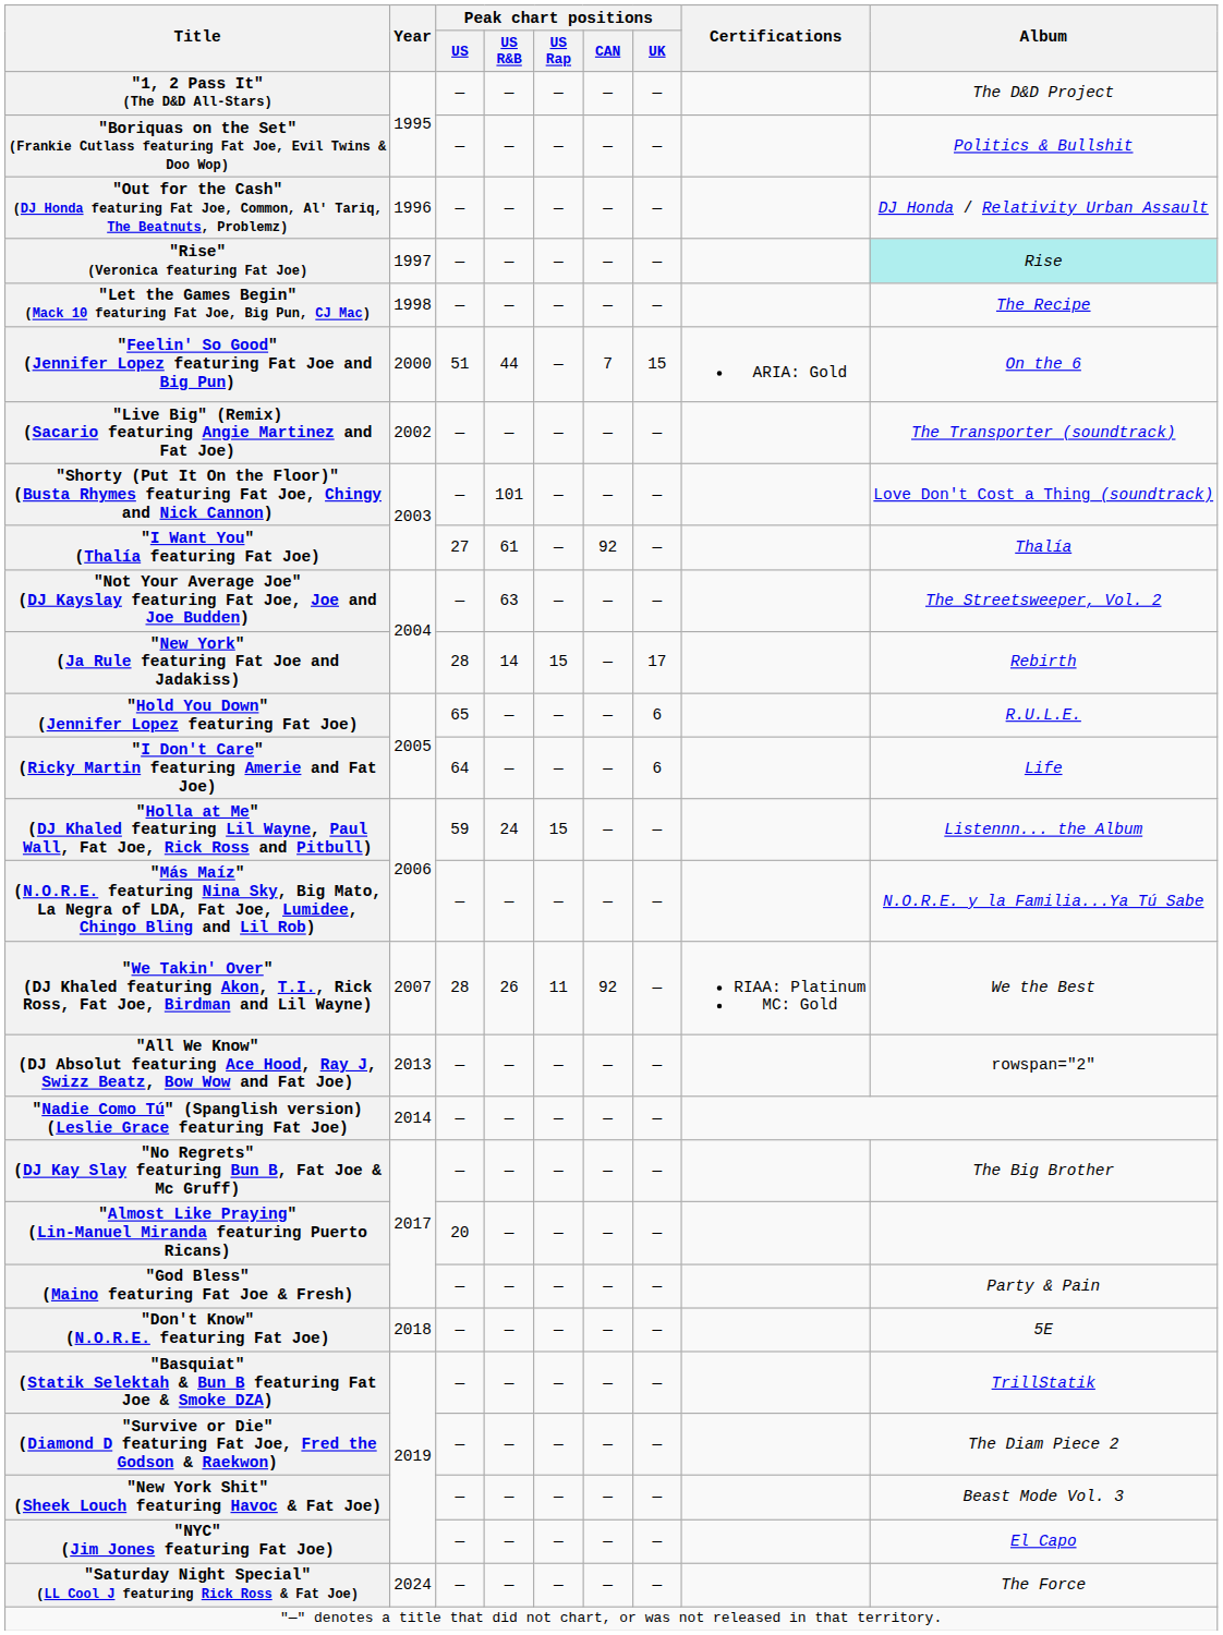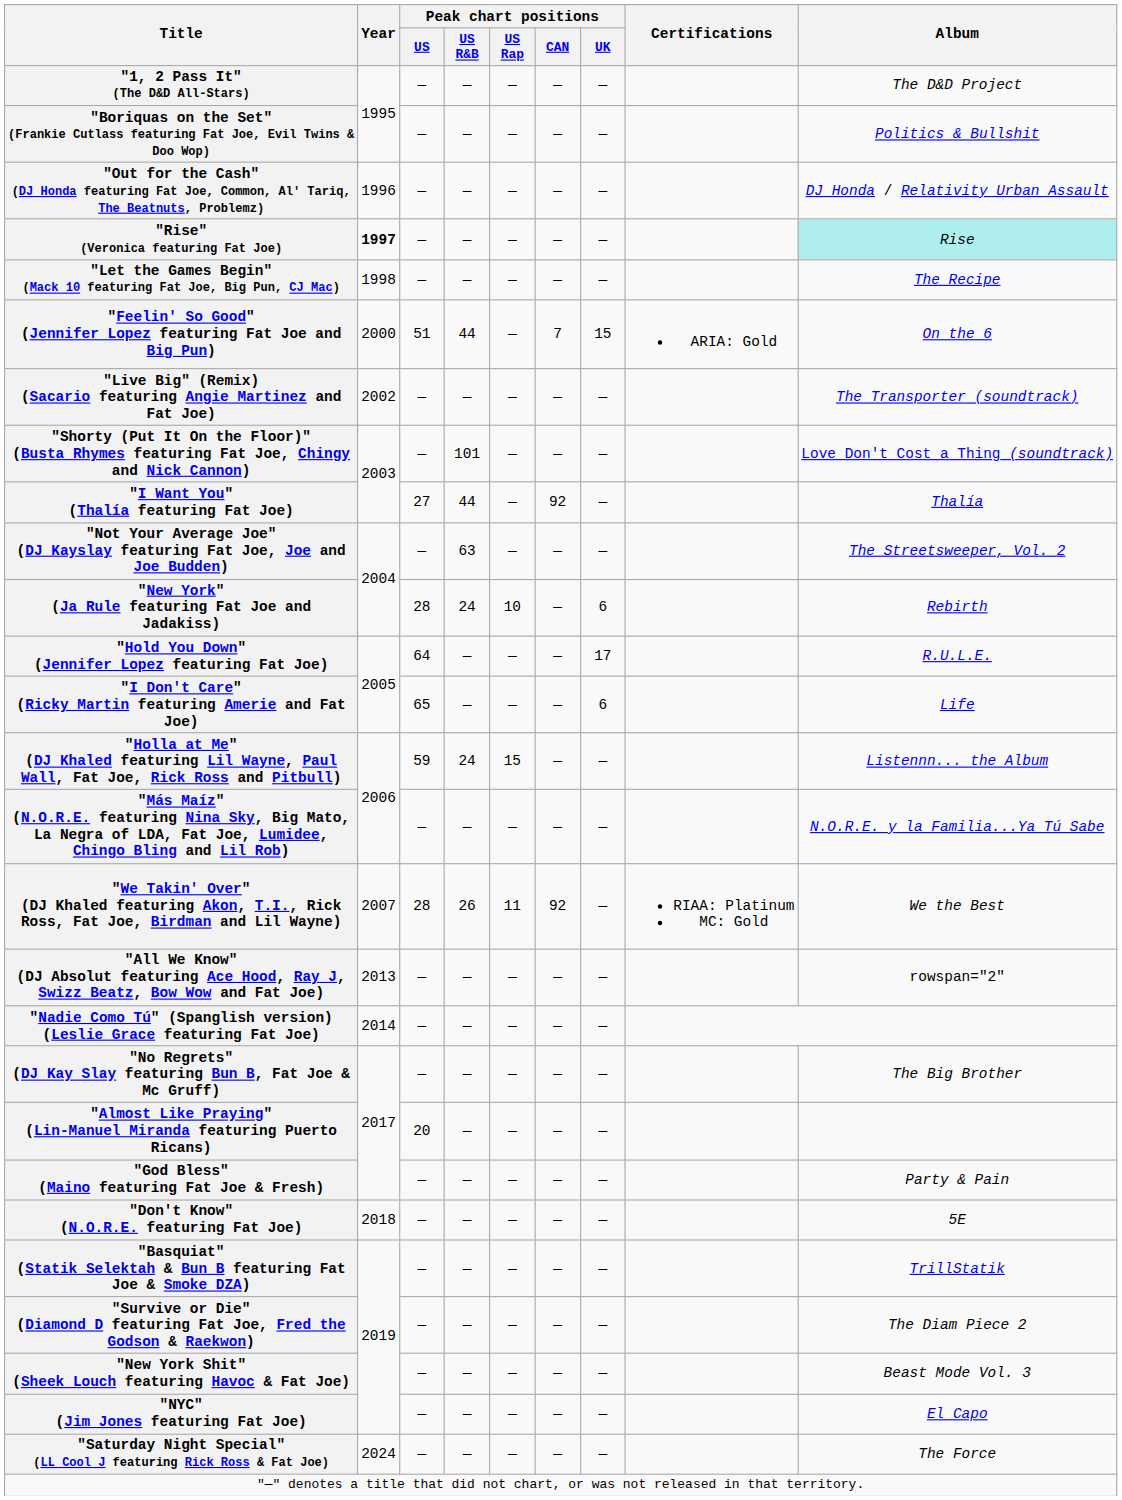"Rise" (Veronica featuring Fat Joe) | Year: normal -> bold
"I Want You" (Thalía featuring Fat Joe) | Peak chart positions / US R&B: 61 -> 44
"New York" (Ja Rule featuring Fat Joe and Jadakiss) | Peak chart positions / US R&B: 14 -> 24
"New York" (Ja Rule featuring Fat Joe and Jadakiss) | Peak chart positions / US Rap: 15 -> 10
"New York" (Ja Rule featuring Fat Joe and Jadakiss) | Peak chart positions / UK: 17 -> 6
"Hold You Down" (Jennifer Lopez featuring Fat Joe) | Peak chart positions / US: 65 -> 64
"Hold You Down" (Jennifer Lopez featuring Fat Joe) | Peak chart positions / UK: 6 -> 17
"I Don't Care" (Ricky Martin featuring Amerie and Fat Joe) | Peak chart positions / US: 64 -> 65
